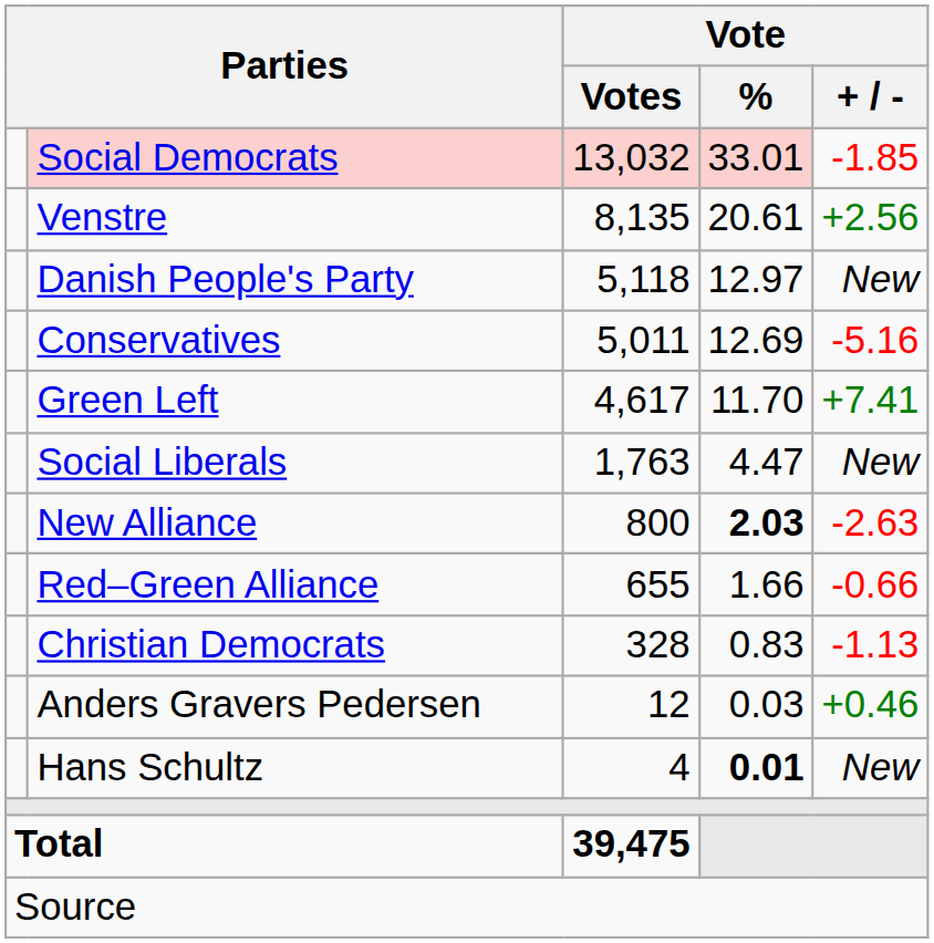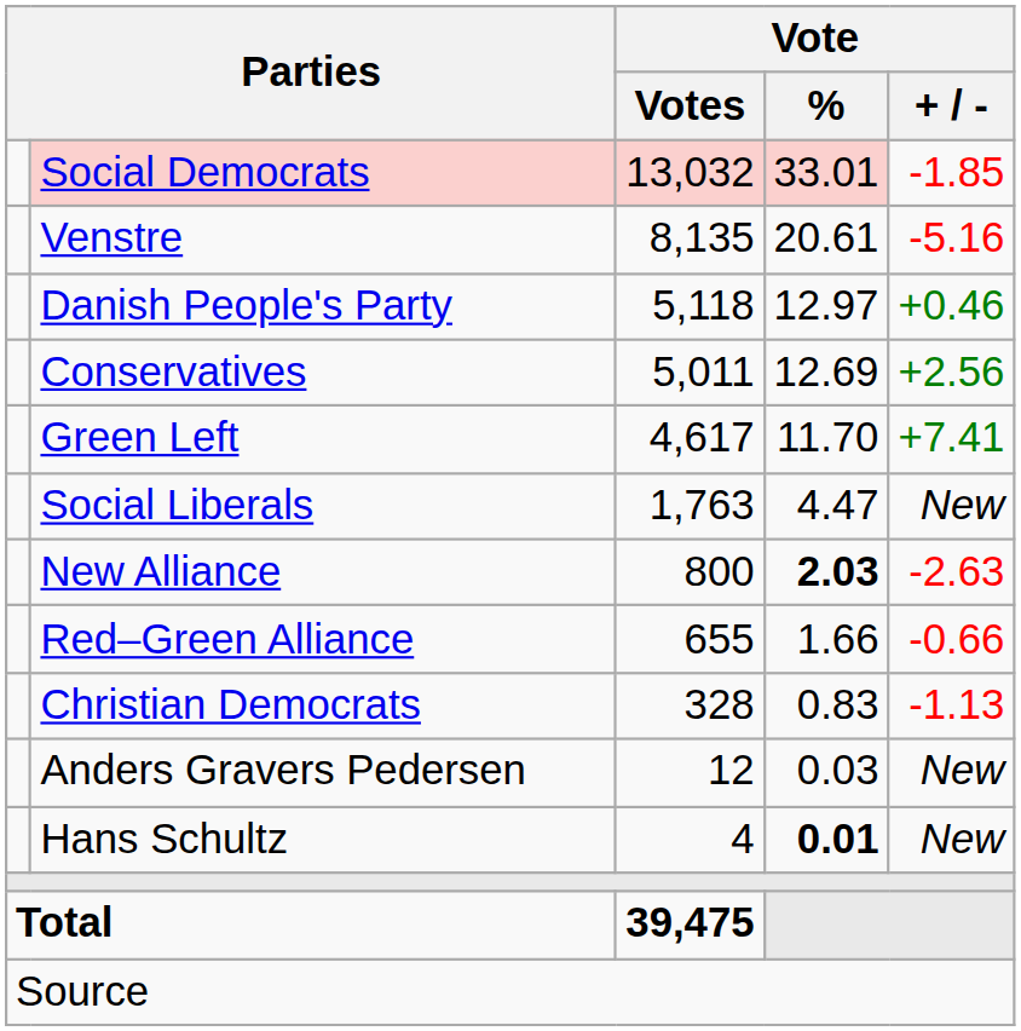Venstre | Vote / + / -: +2.56 -> -5.16
Danish People's Party | Vote / + / -: New -> +0.46
Conservatives | Vote / + / -: -5.16 -> +2.56
Anders Gravers Pedersen | Vote / + / -: +0.46 -> New
